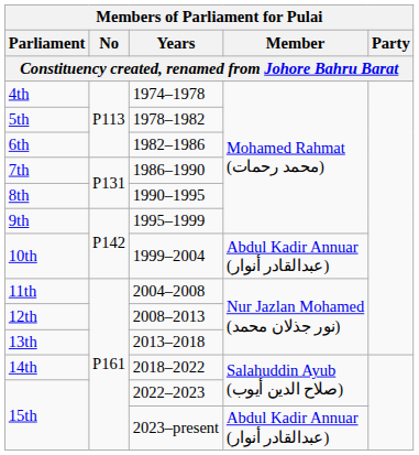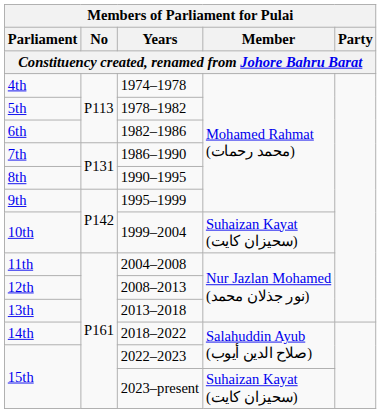10th | Member: Abdul Kadir Annuar (عبدالقادر أنوار) -> Suhaizan Kayat (سحيزان كايت)
15th / 2023–present | Member: Abdul Kadir Annuar (عبدالقادر أنوار) -> Suhaizan Kayat (سحيزان كايت)
